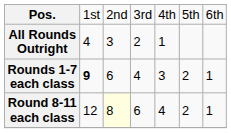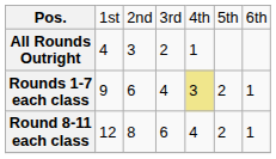Rounds 1-7 each class | column 2: bold -> normal
Rounds 1-7 each class | column 5: no background -> khaki background
Round 8-11 each class | column 3: lightyellow background -> no background
